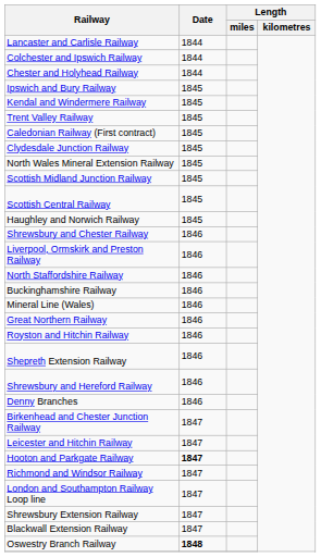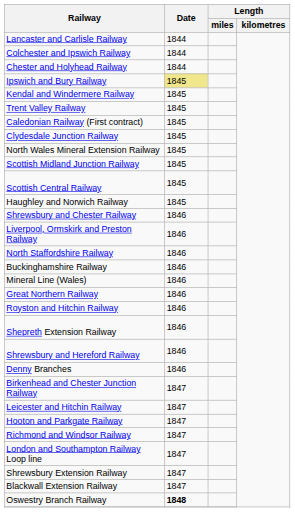Ipswich and Bury Railway | Date: no background -> khaki background
Hooton and Parkgate Railway | Date: bold -> normal
